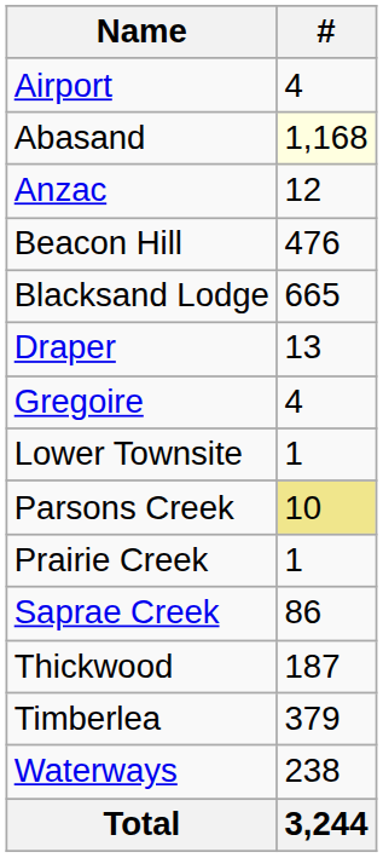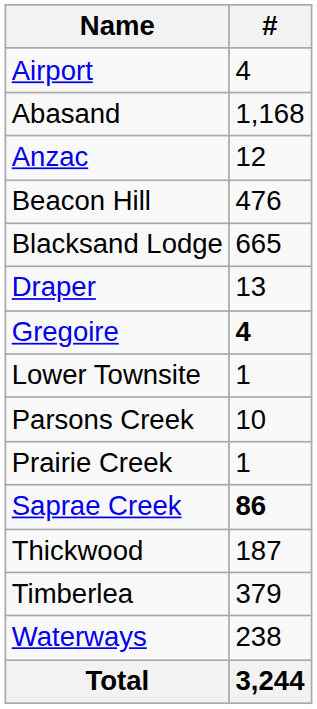Abasand | #: lightyellow background -> no background
Gregoire | #: normal -> bold
Parsons Creek | #: khaki background -> no background
Saprae Creek | #: normal -> bold
